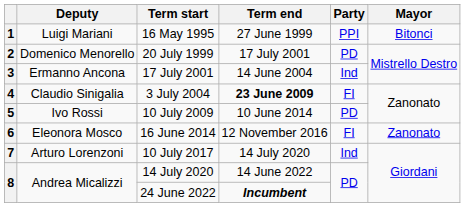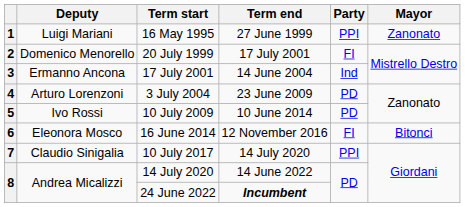16 May 1995 | Mayor: Bitonci -> Zanonato
20 July 1999 | Party: PD -> FI
3 July 2004 | Deputy: Claudio Sinigalia -> Arturo Lorenzoni
3 July 2004 | Term end: bold -> normal
3 July 2004 | Party: FI -> PD
16 June 2014 | Mayor: Zanonato -> Bitonci
10 July 2017 | Deputy: Arturo Lorenzoni -> Claudio Sinigalia
10 July 2017 | Party: Ind -> PPI
